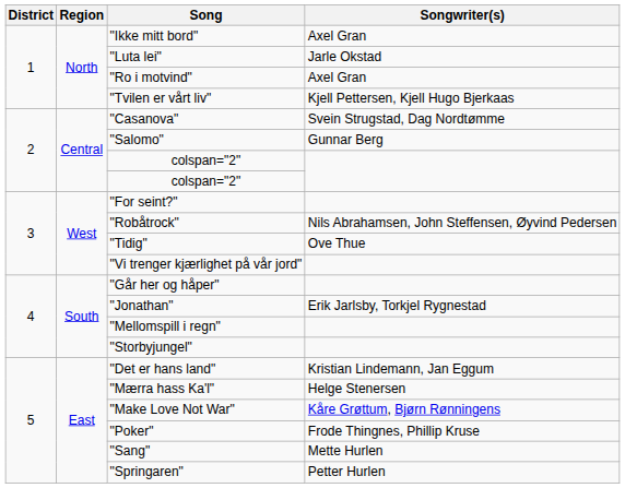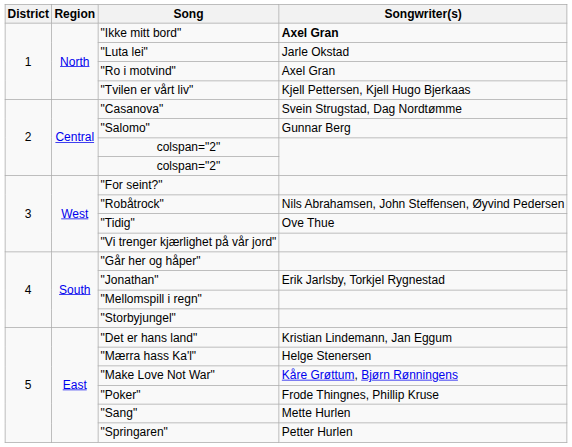"Ikke mitt bord" | Songwriter(s): normal -> bold
